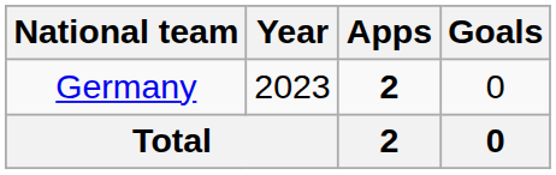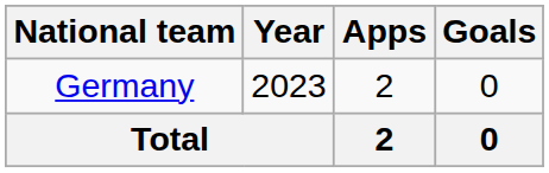Germany | Apps: bold -> normal
